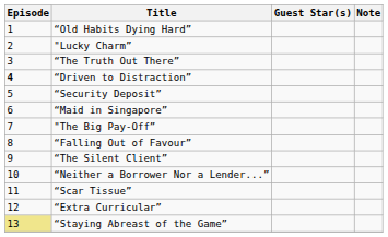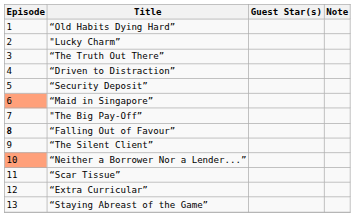“Driven to Distraction” | Episode: bold -> normal
“Maid in Singapore” | Episode: no background -> lightsalmon background
“Falling Out of Favour” | Episode: normal -> bold
“Neither a Borrower Nor a Lender...” | Episode: no background -> lightsalmon background
“Staying Abreast of the Game” | Episode: khaki background -> no background
